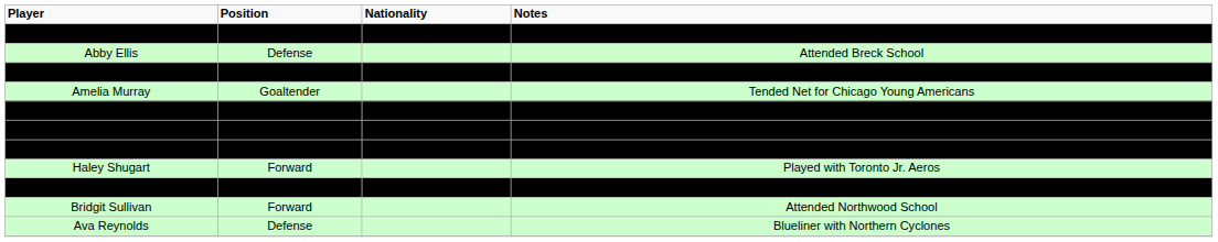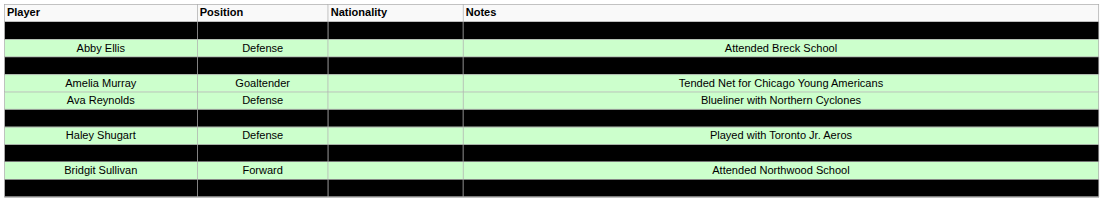- row: Jordi Naidrich | Forward | Played on the New Jersey Rockets team
rows swapped: Ava Reynolds <-> Celine Tessier
Haley Shugart | column 2: Forward -> Defense
